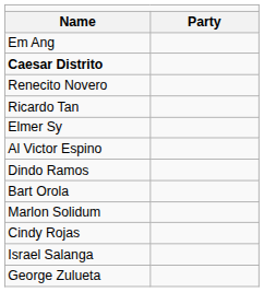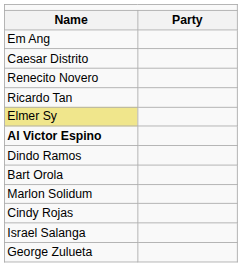Caesar Distrito | column 1: bold -> normal
Elmer Sy | column 1: no background -> khaki background
Al Victor Espino | column 1: normal -> bold
